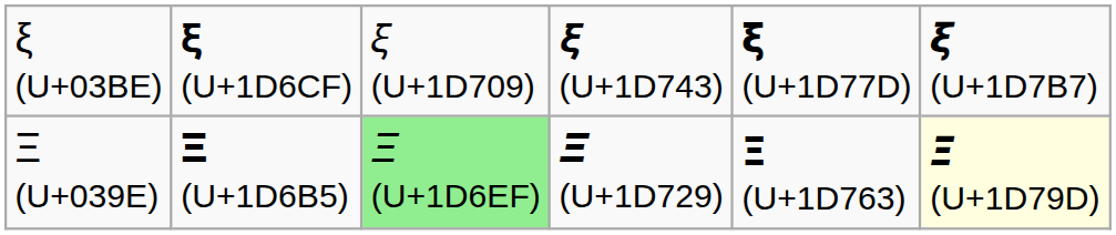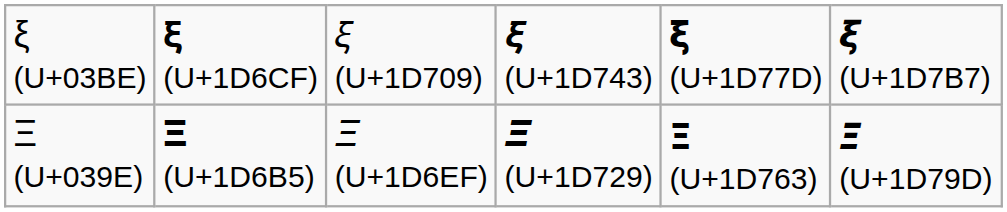Ξ (U+039E) | column 3: lightgreen background -> no background
Ξ (U+039E) | column 6: lightyellow background -> no background
